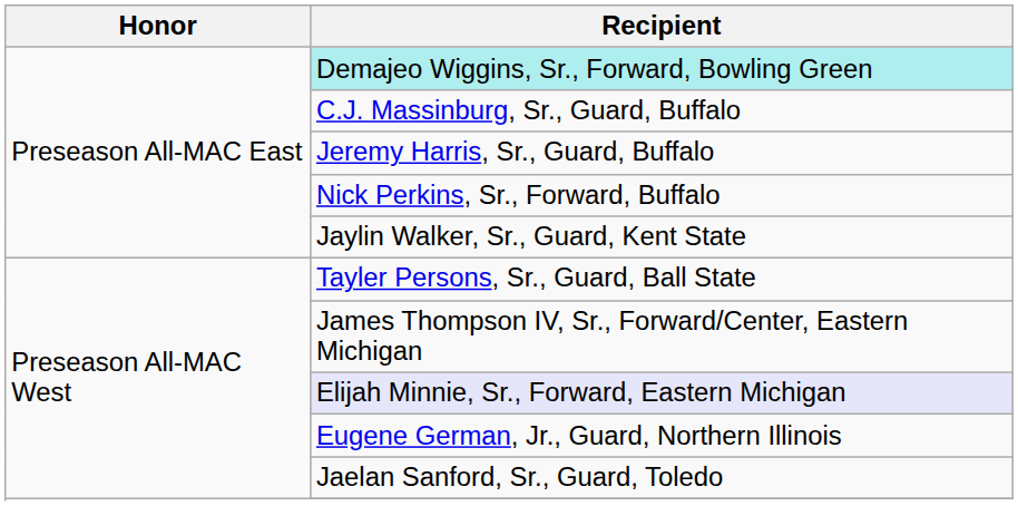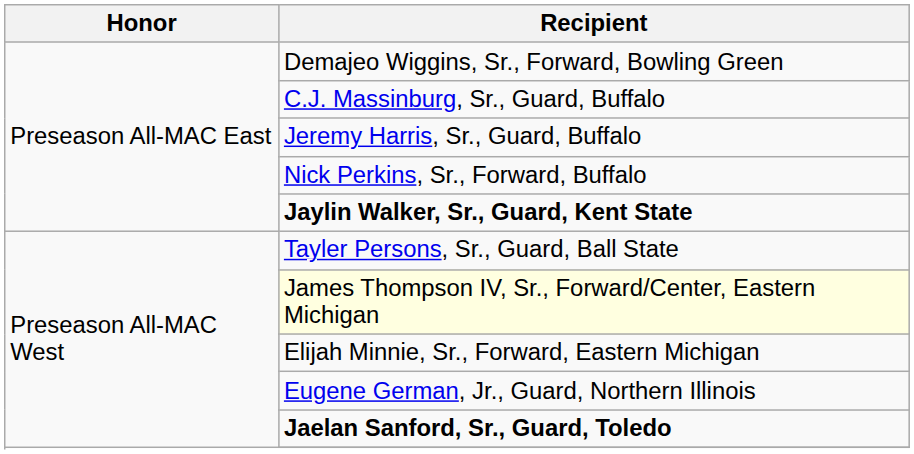row 2 | Recipient: paleturquoise background -> no background
row 6 | Recipient: normal -> bold
row 8 | Recipient: no background -> lightyellow background
row 9 | Recipient: lavender background -> no background
row 11 | Recipient: normal -> bold
